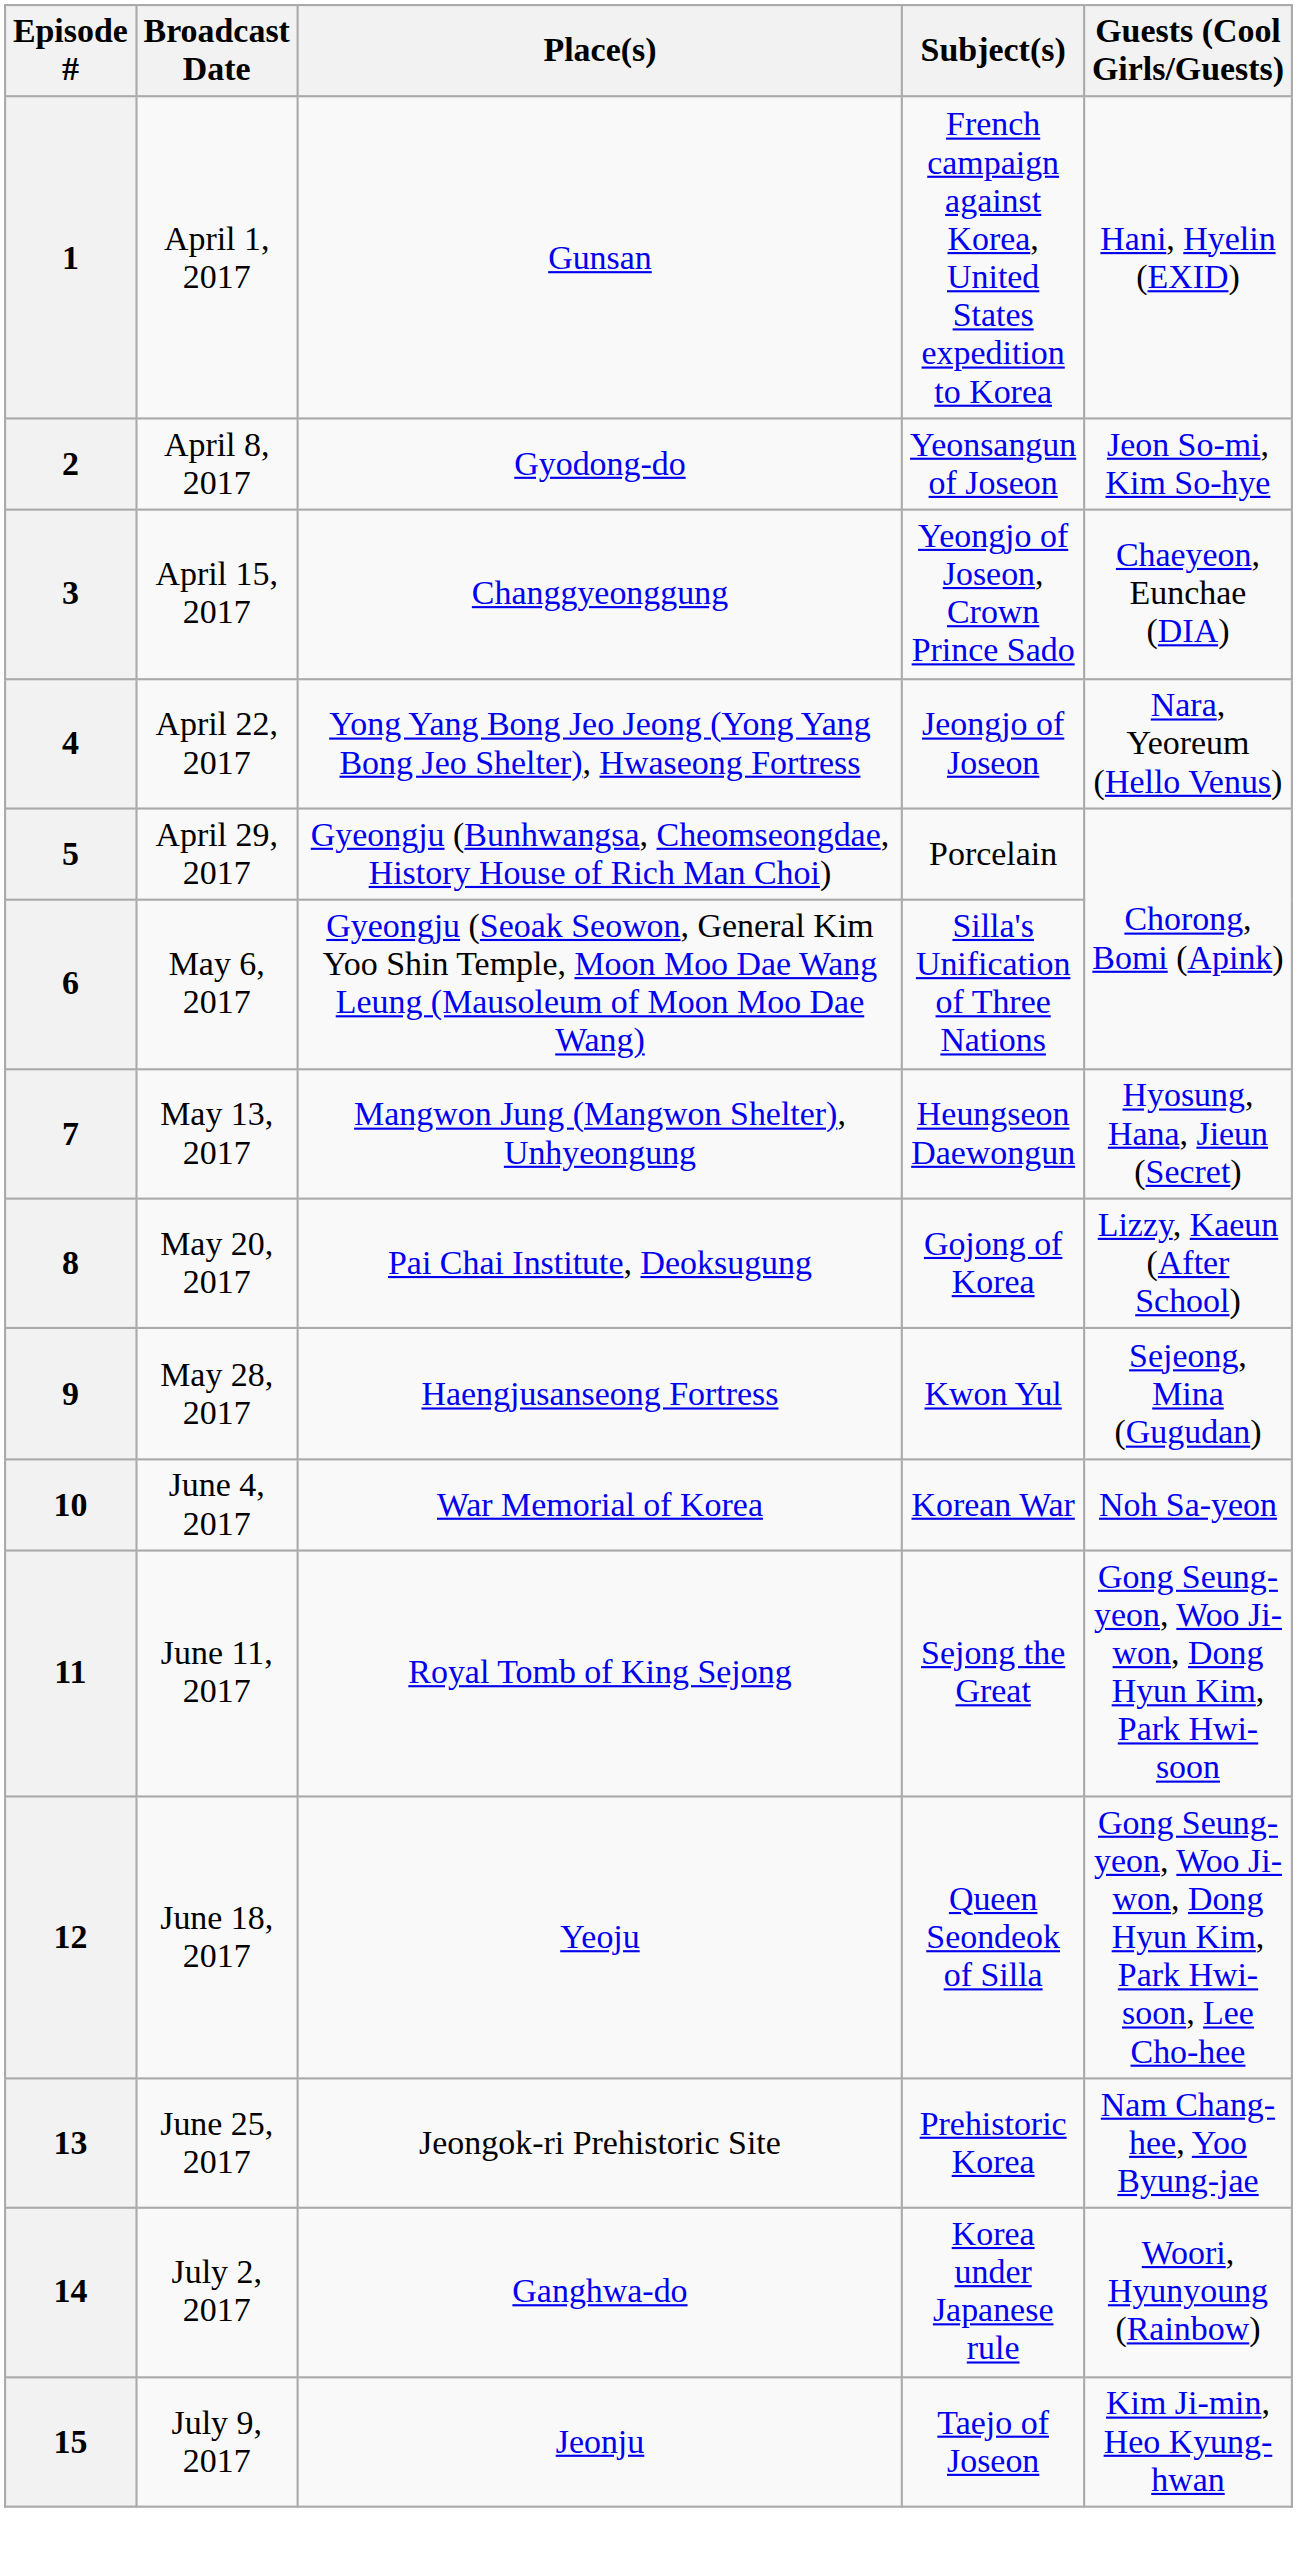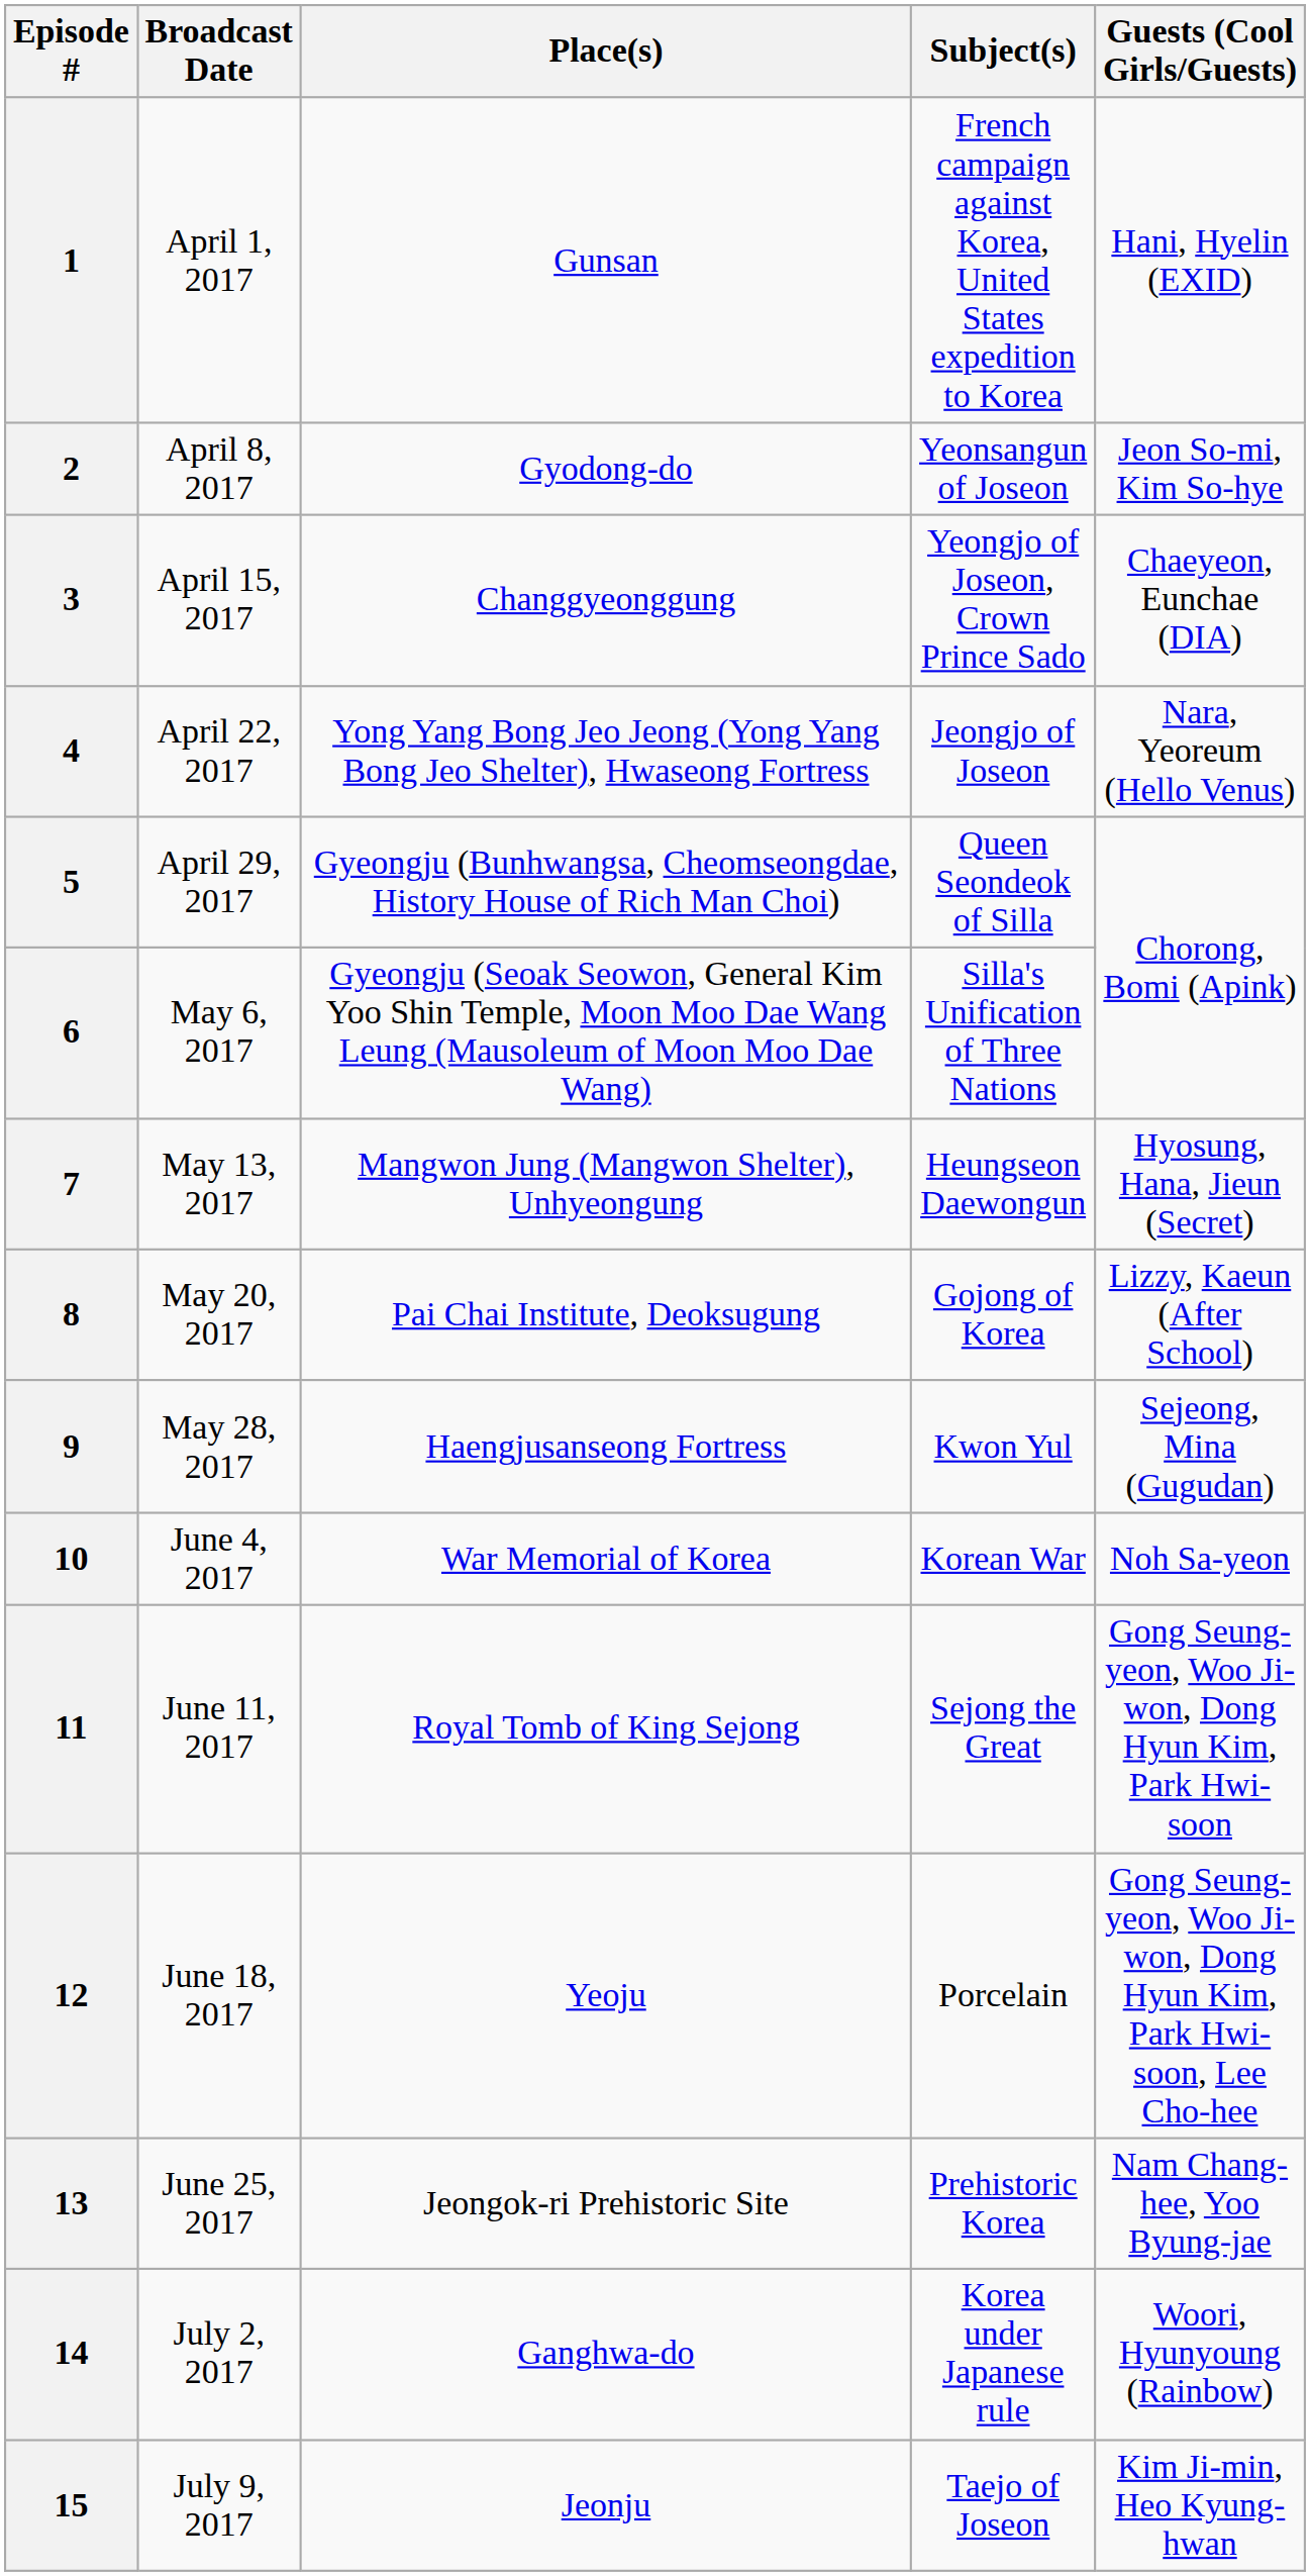5 | Subject(s): Porcelain -> Queen Seondeok of Silla
12 | Subject(s): Queen Seondeok of Silla -> Porcelain
